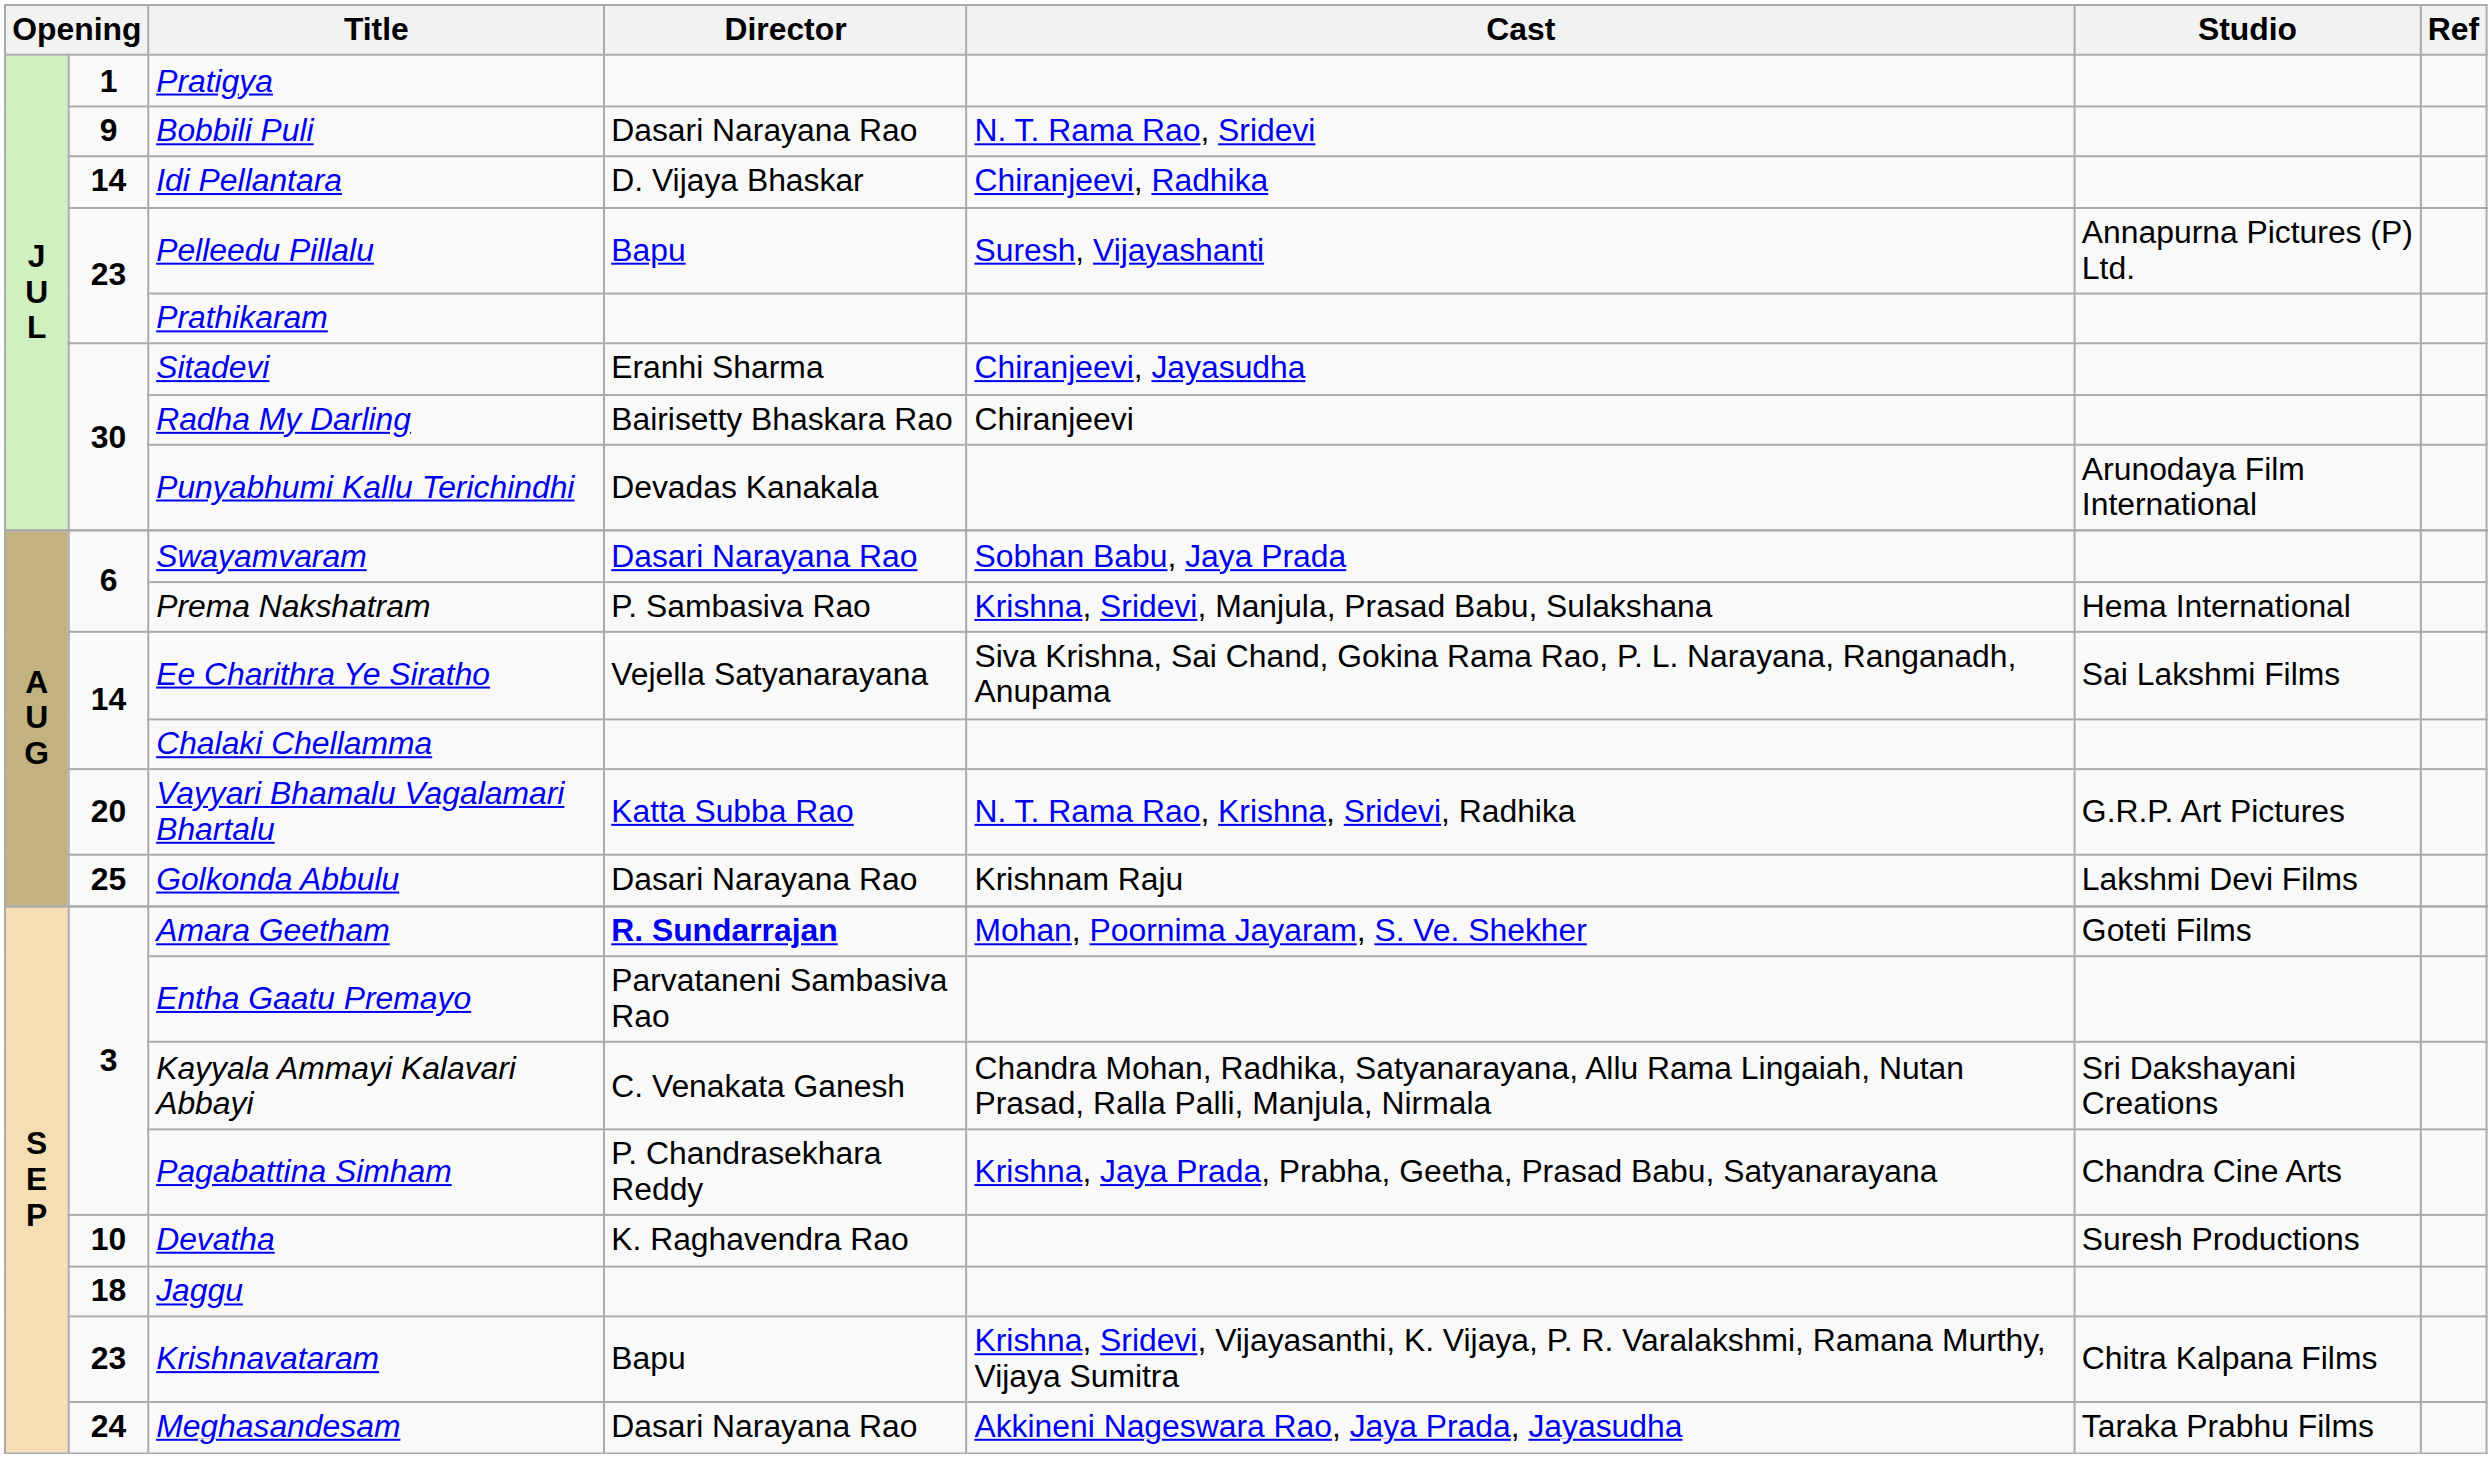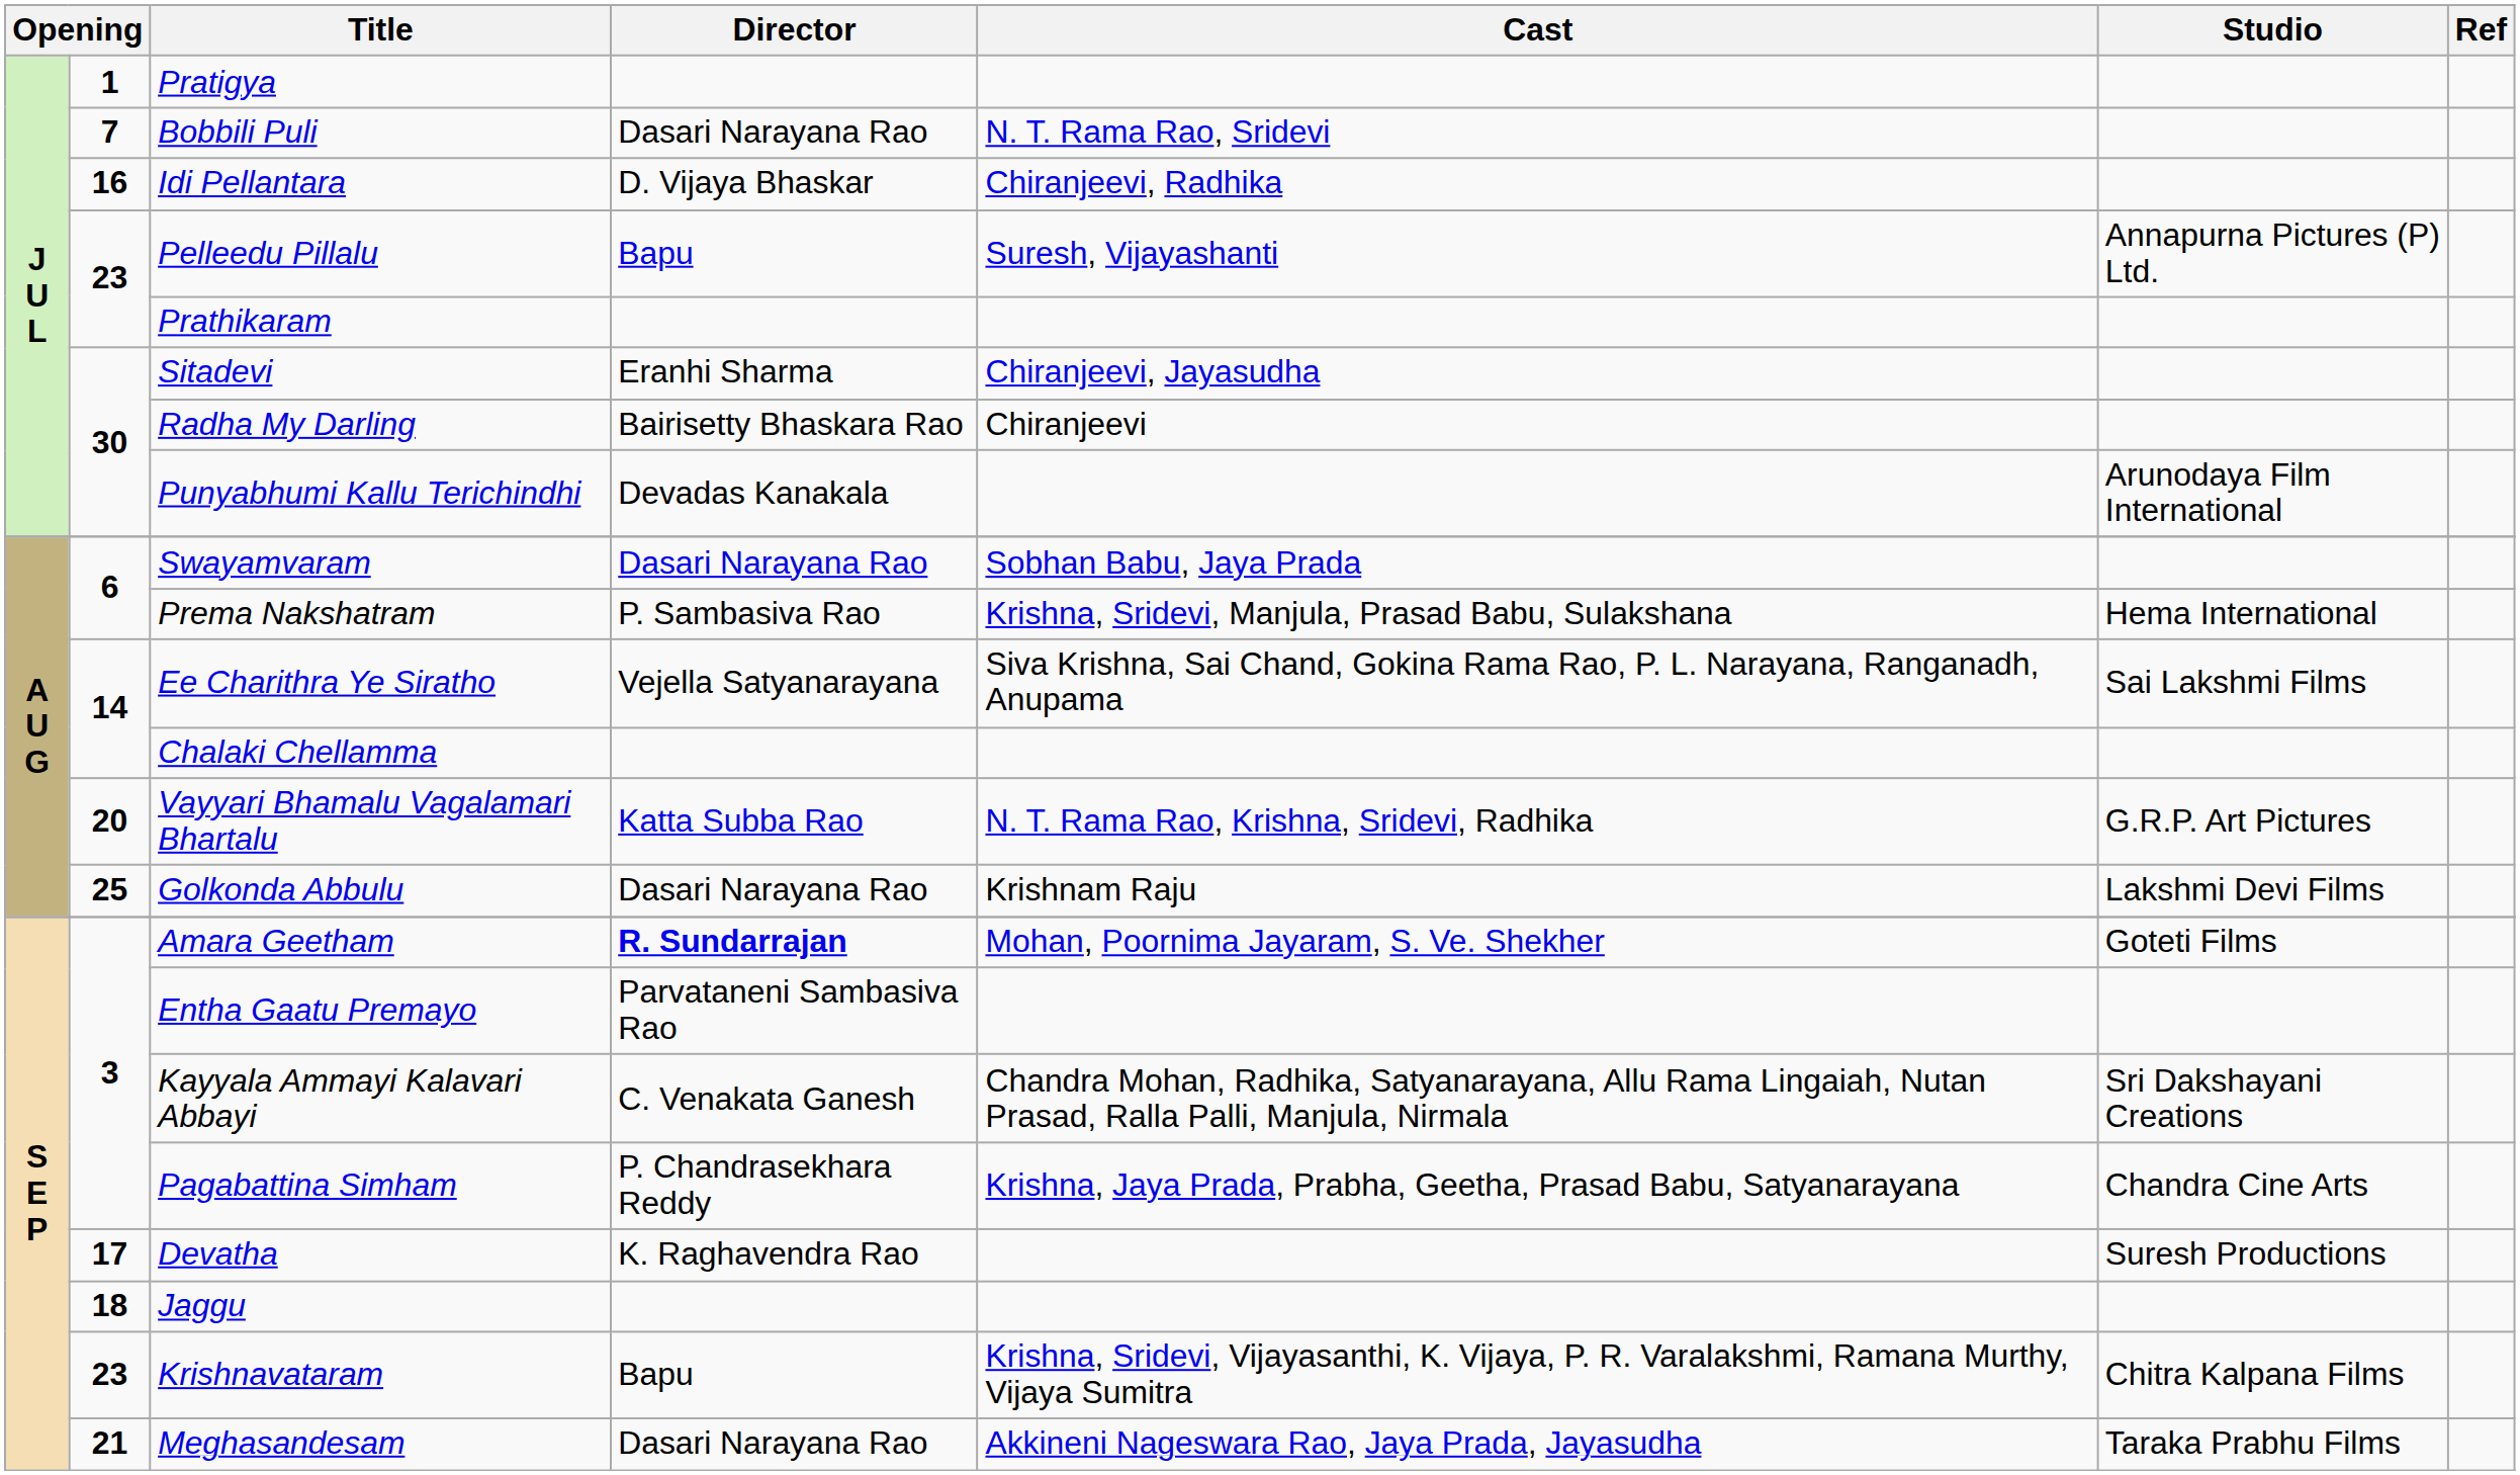Bobbili Puli | column 2: 9 -> 7
Idi Pellantara | column 2: 14 -> 16
Devatha | column 2: 10 -> 17
Meghasandesam | column 2: 24 -> 21
